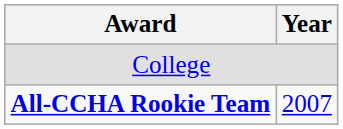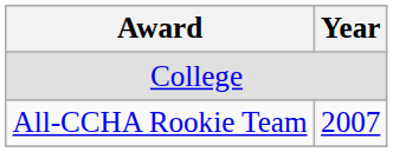All-CCHA Rookie Team | Award: bold -> normal
